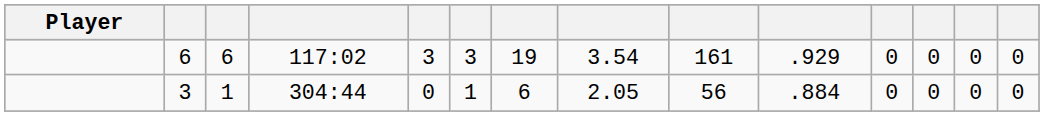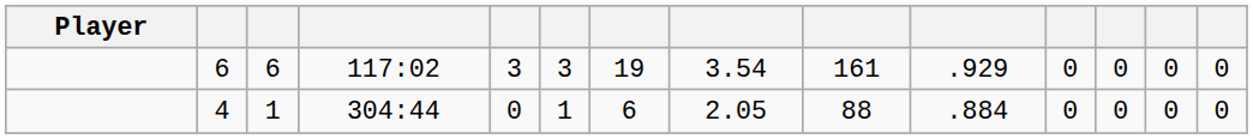row 3 | column 2: 3 -> 4
row 3 | column 9: 56 -> 88
